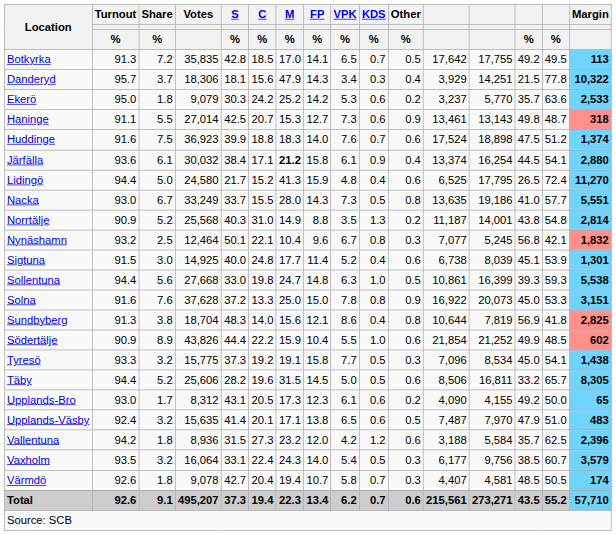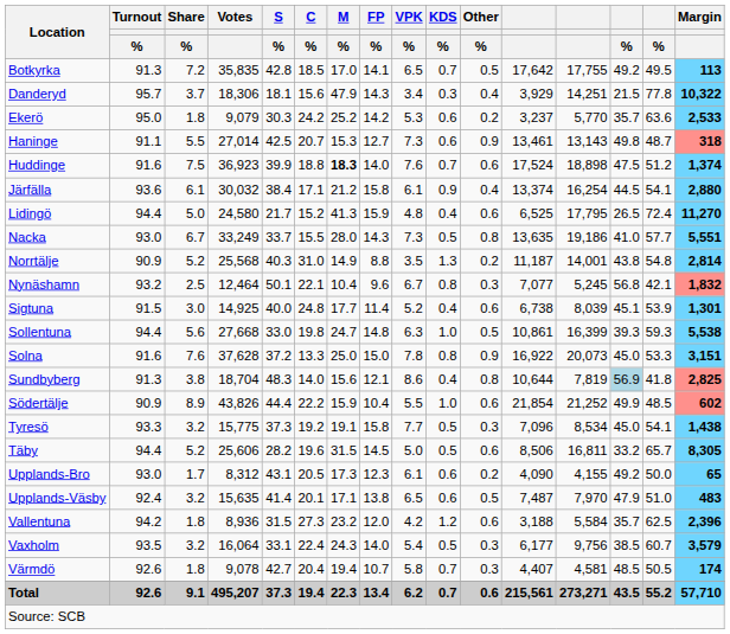Huddinge | M / %: normal -> bold
Järfälla | M / %: bold -> normal
Sundbyberg | column 14: no background -> lightblue background
